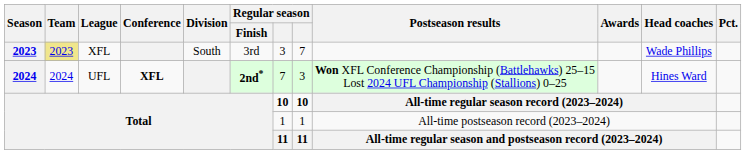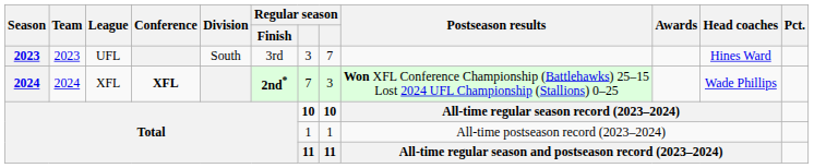row 3 | Team: khaki background -> no background
row 3 | League: XFL -> UFL
row 3 | Head coaches: Wade Phillips -> Hines Ward
row 4 | League: UFL -> XFL
row 4 | Head coaches: Hines Ward -> Wade Phillips
